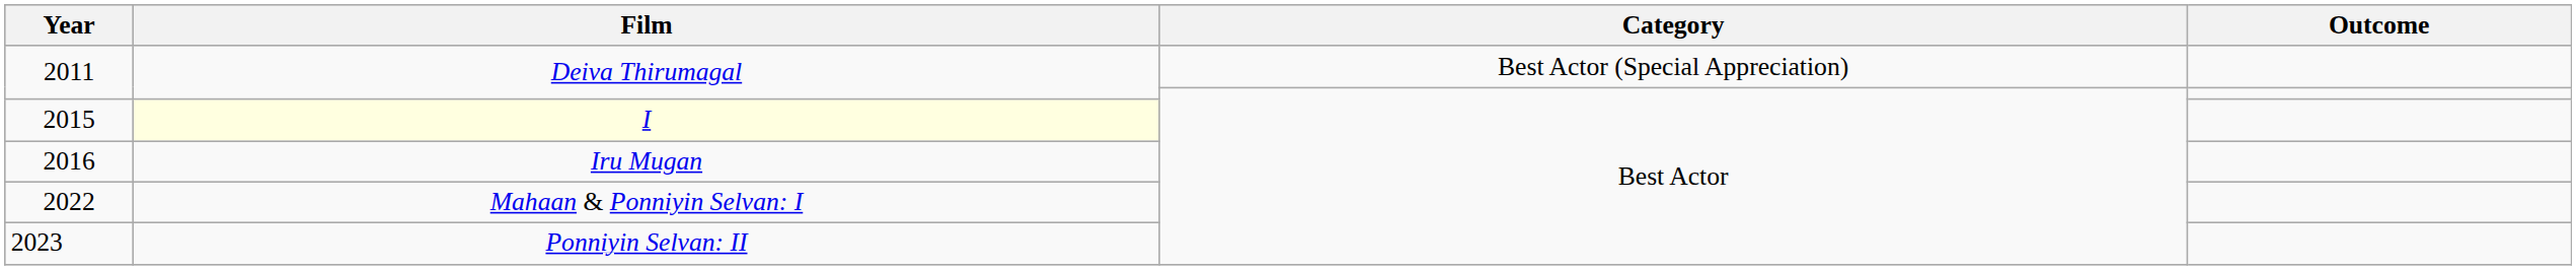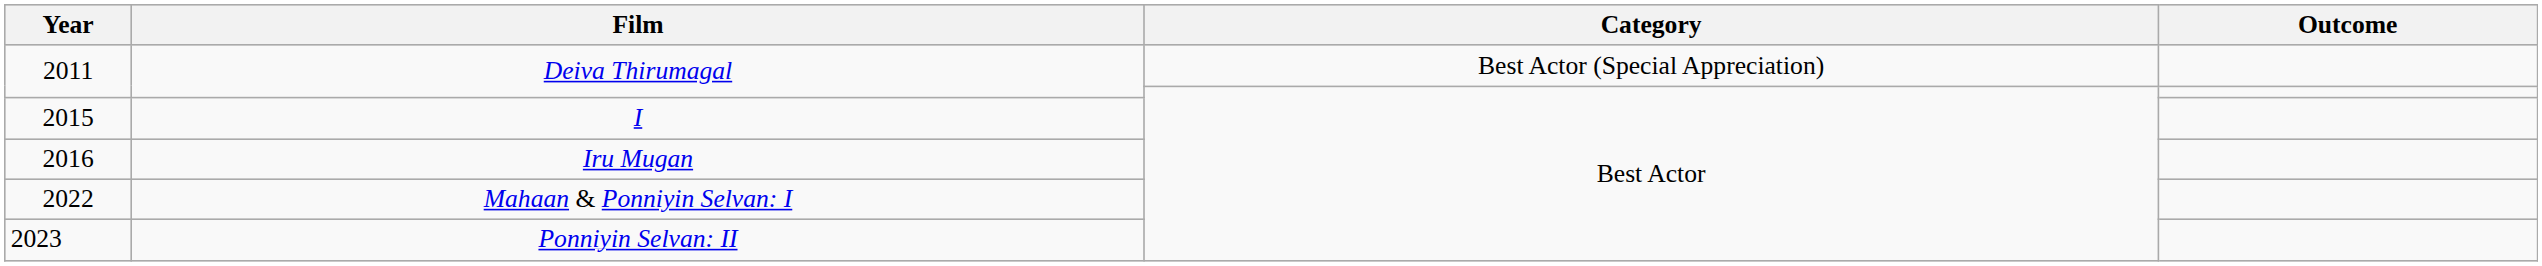2015 | Film: lightyellow background -> no background
